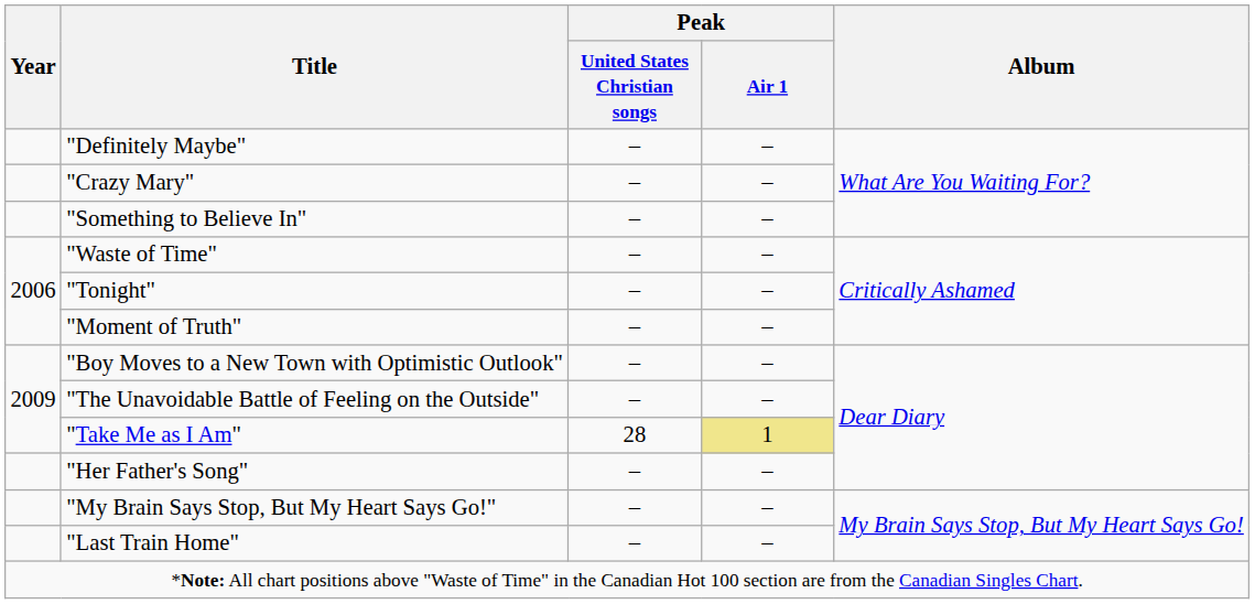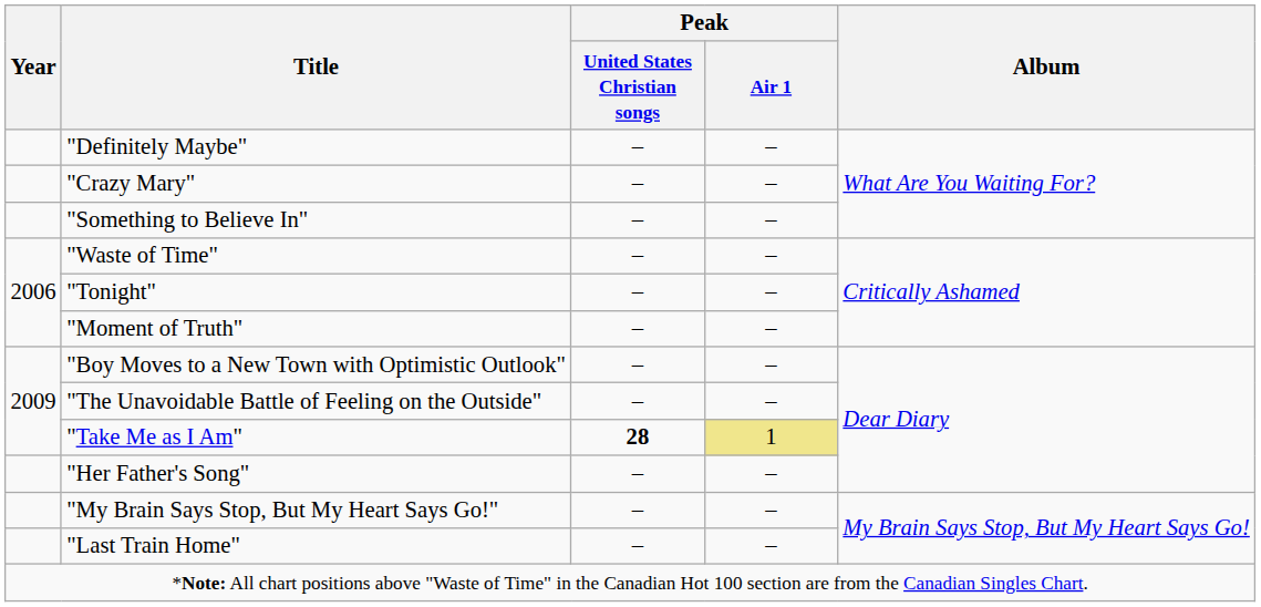"Take Me as I Am" | Peak / United States Christian songs: normal -> bold
